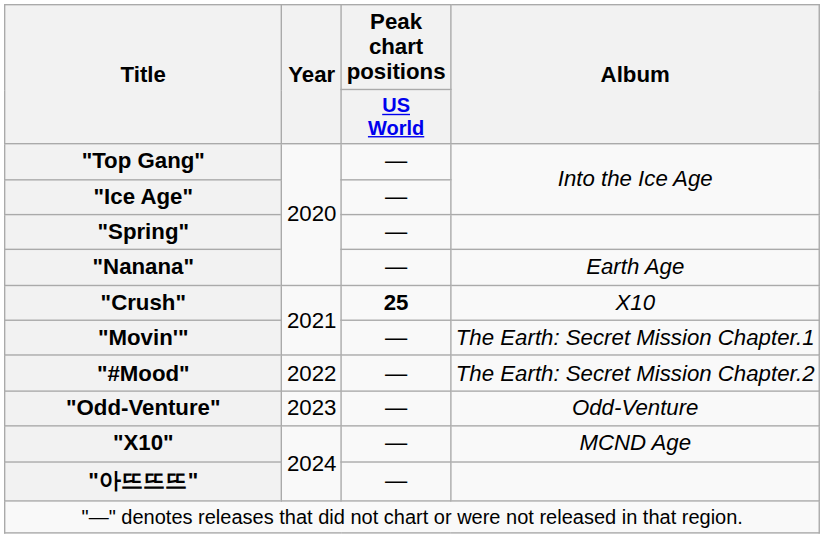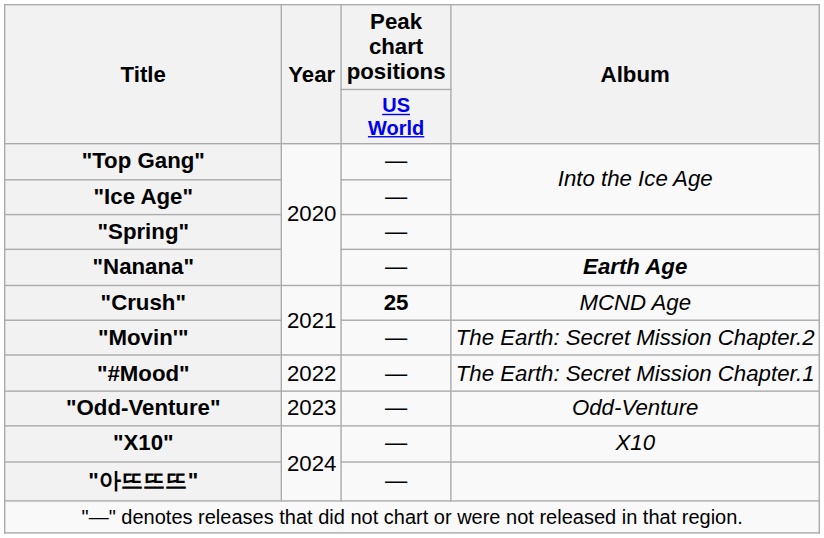"Nanana" | Album: normal -> bold
"Crush" | Album: X10 -> MCND Age
"Movin'" | Album: The Earth: Secret Mission Chapter.1 -> The Earth: Secret Mission Chapter.2
"#Mood" | Album: The Earth: Secret Mission Chapter.2 -> The Earth: Secret Mission Chapter.1
"X10" | Album: MCND Age -> X10
